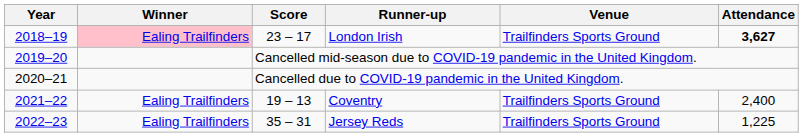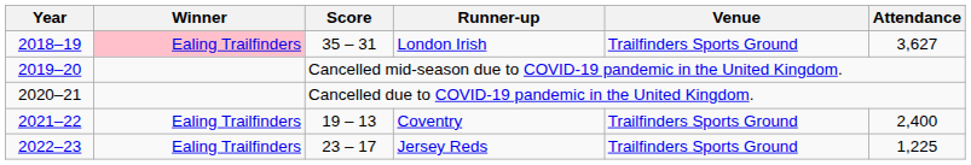London Irish | Score: 23 – 17 -> 35 – 31
London Irish | Attendance: bold -> normal
Jersey Reds | Score: 35 – 31 -> 23 – 17
